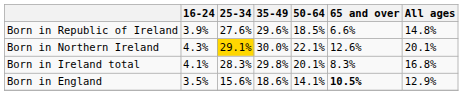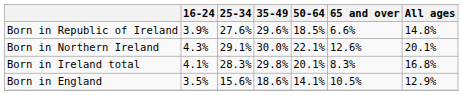Born in Northern Ireland | 25-34: gold background -> no background
Born in England | 65 and over: bold -> normal
